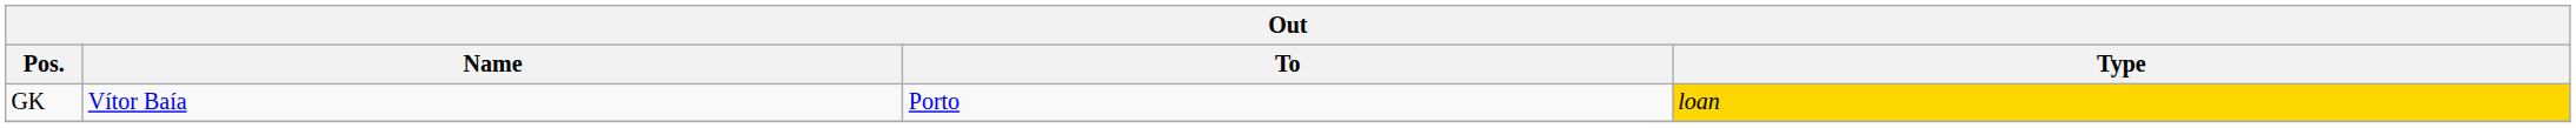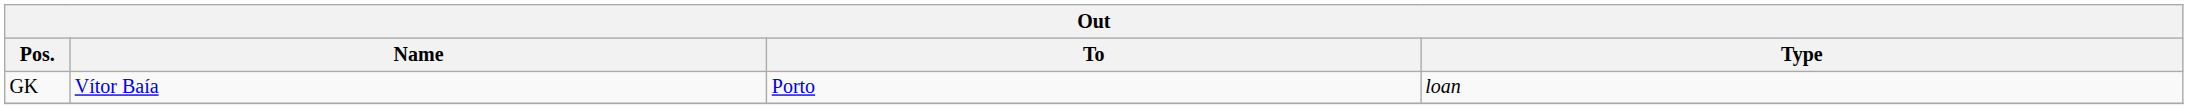GK | Type: gold background -> no background
